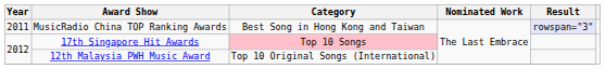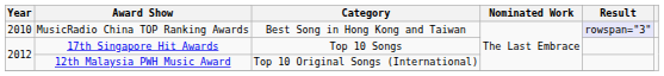MusicRadio China TOP Ranking Awards | Year: 2011 -> 2010
17th Singapore Hit Awards | Category: pink background -> no background
